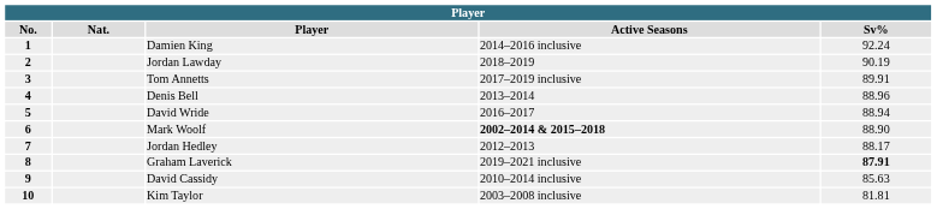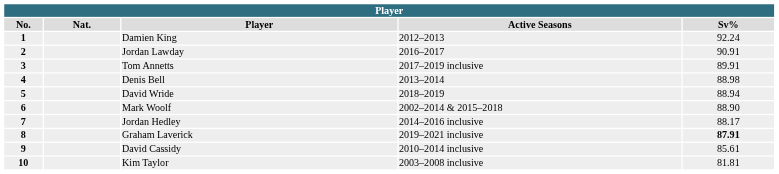Damien King | Active Seasons: 2014–2016 inclusive -> 2012–2013
Jordan Lawday | Active Seasons: 2018–2019 -> 2016–2017
Jordan Lawday | Sv%: 90.19 -> 90.91
Denis Bell | Sv%: 88.96 -> 88.98
David Wride | Active Seasons: 2016–2017 -> 2018–2019
Mark Woolf | Active Seasons: bold -> normal
Jordan Hedley | Active Seasons: 2012–2013 -> 2014–2016 inclusive
David Cassidy | Sv%: 85.63 -> 85.61
